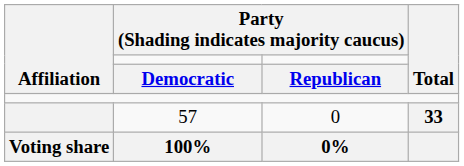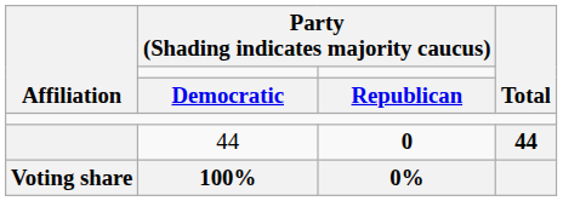row 5 | column 2: 57 -> 44
row 5 | column 3: normal -> bold
row 5 | Total: 33 -> 44
